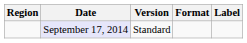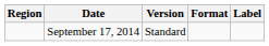September 17, 2014 | Date: lavender background -> no background
